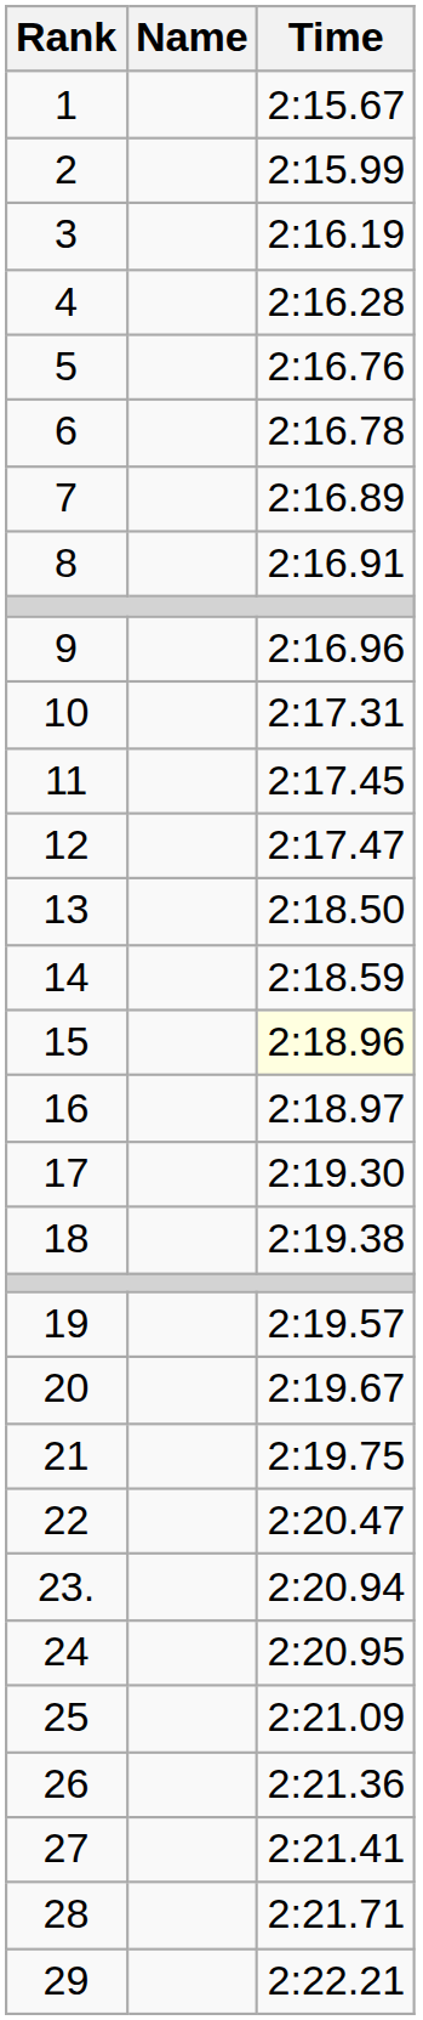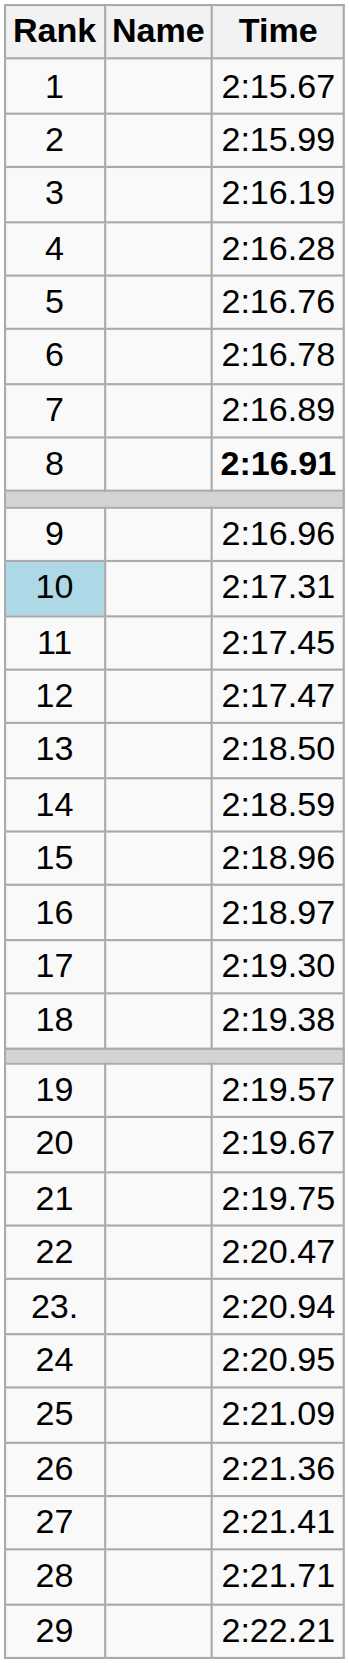8 | Time: normal -> bold
10 | Rank: no background -> lightblue background
15 | Time: lightyellow background -> no background
